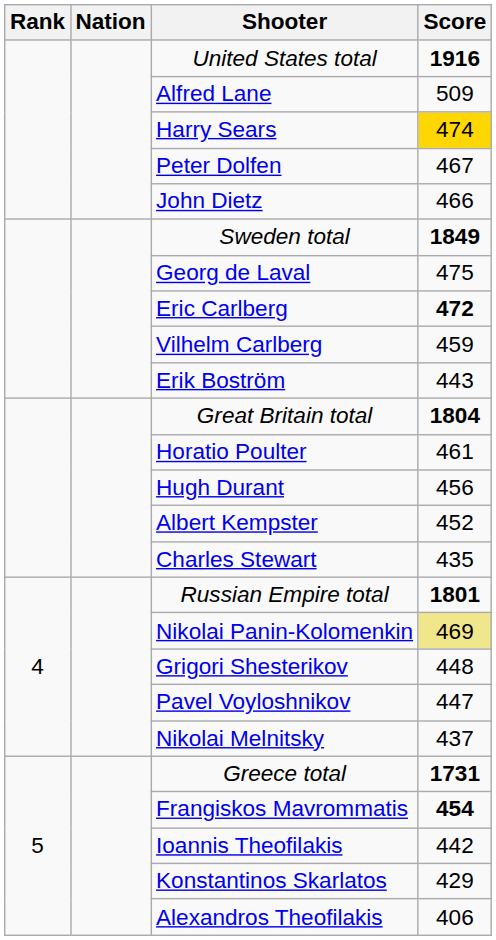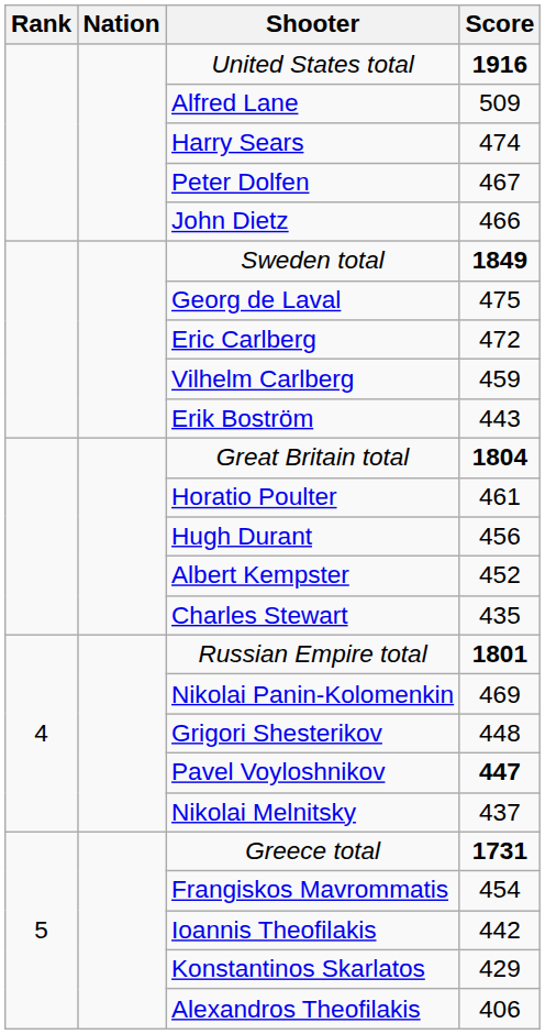Harry Sears | Score: gold background -> no background
Eric Carlberg | Score: bold -> normal
Nikolai Panin-Kolomenkin | Score: khaki background -> no background
Pavel Voyloshnikov | Score: normal -> bold
Frangiskos Mavrommatis | Score: bold -> normal
